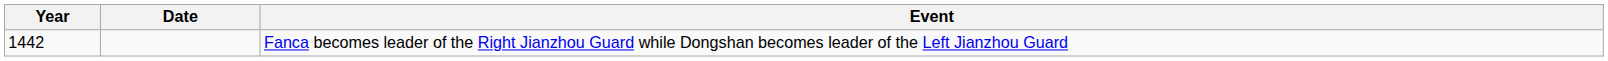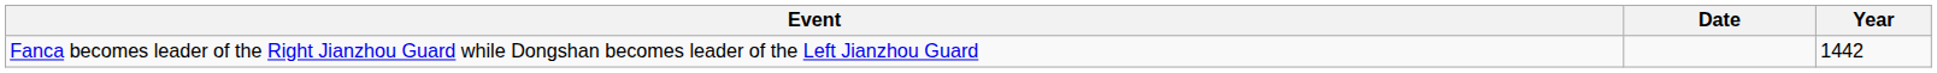columns swapped: Year <-> Event
